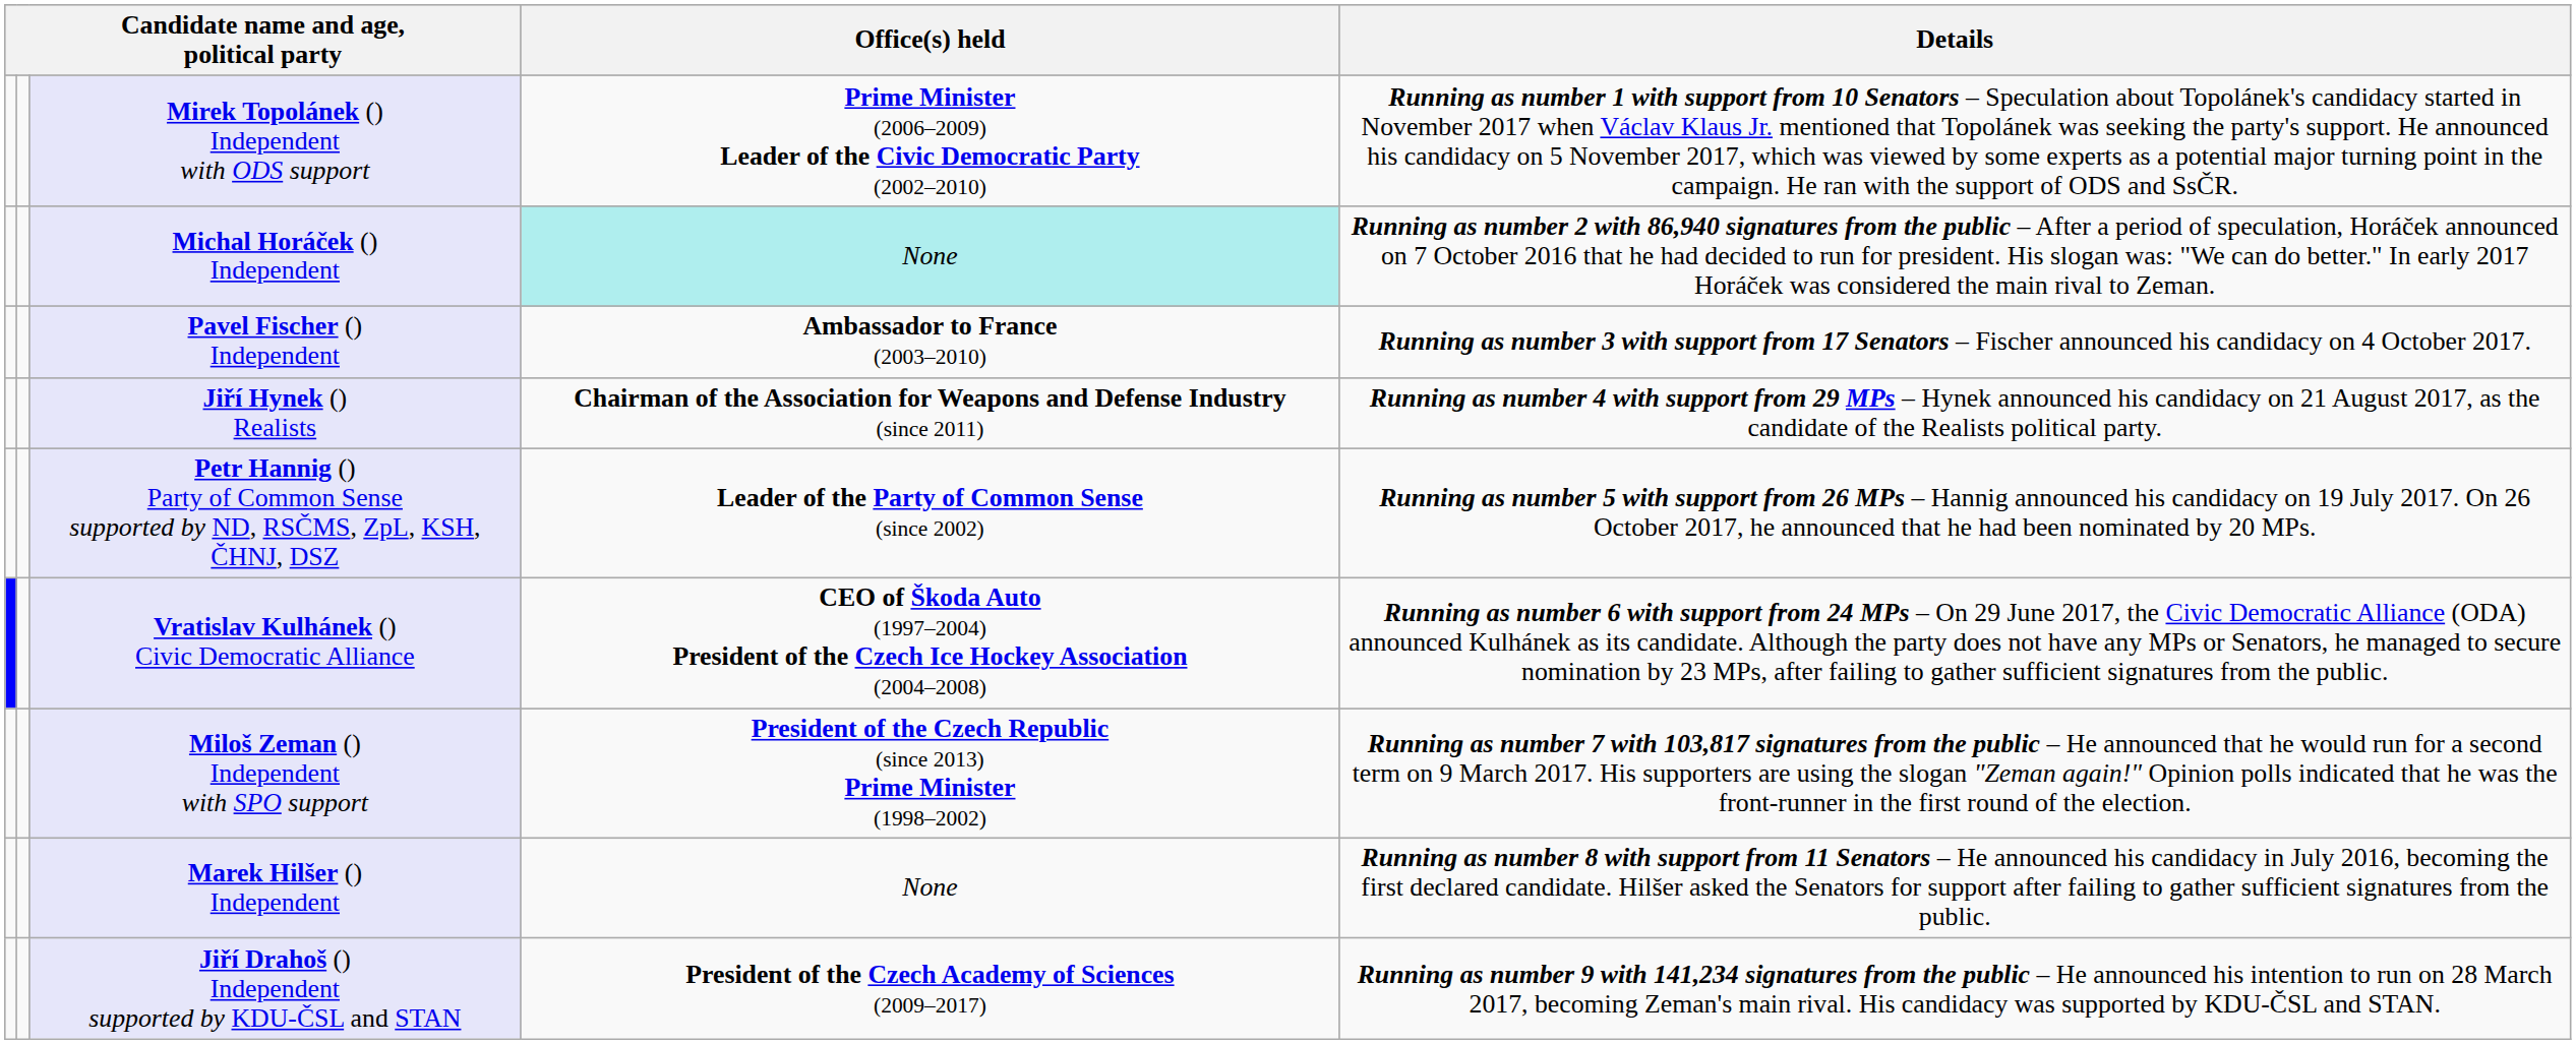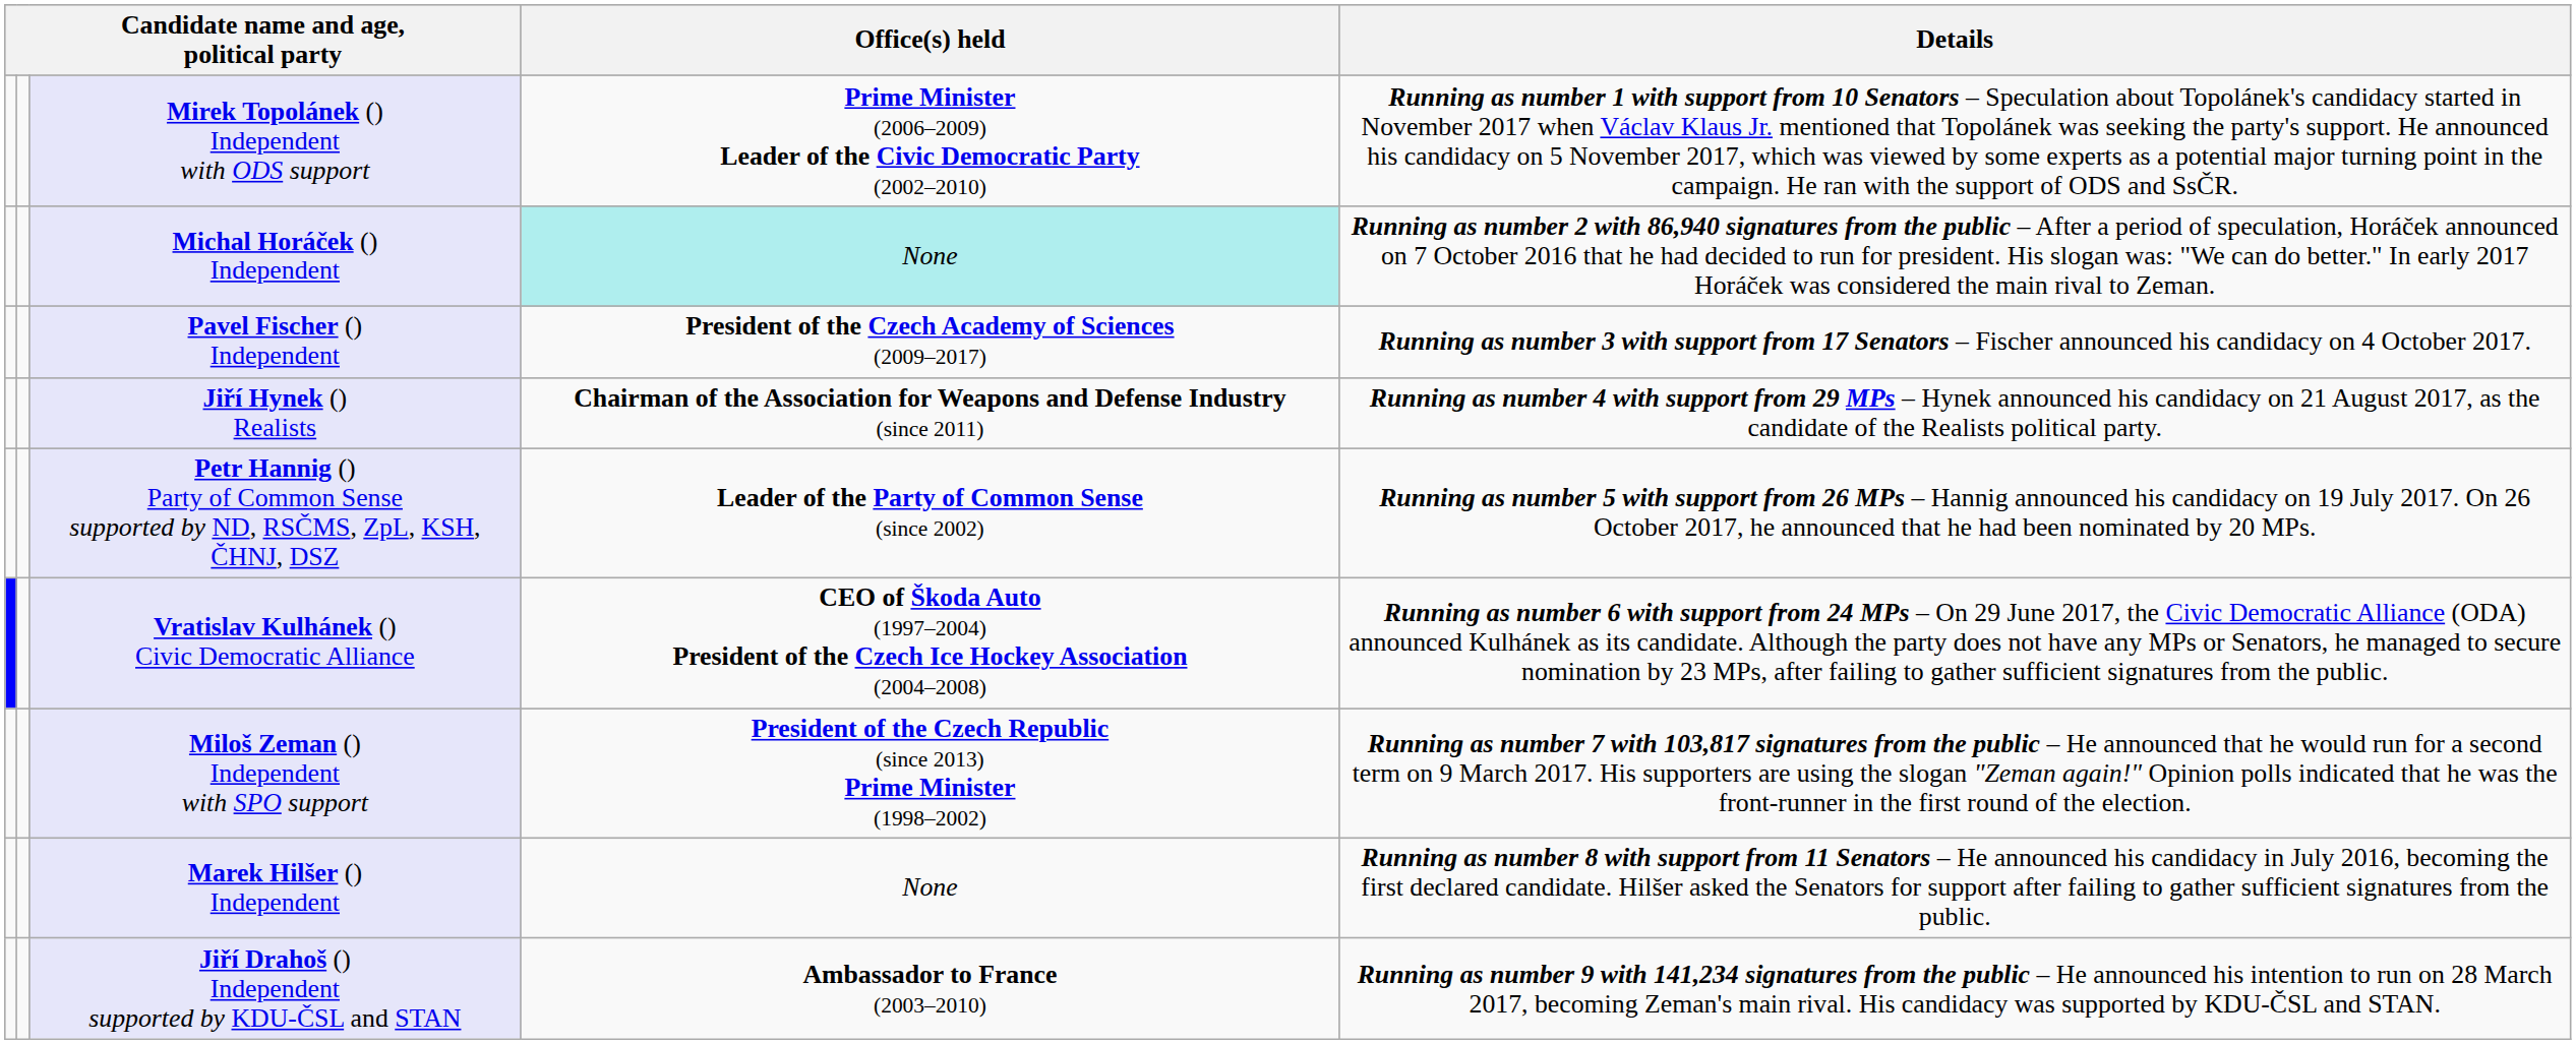Pavel Fischer () Independent | Office(s) held: Ambassador to France (2003–2010) -> President of the Czech Academy of Sciences (2009–2017)
Jiří Drahoš () Independent supported by KDU-ČSL and STAN | Office(s) held: President of the Czech Academy of Sciences (2009–2017) -> Ambassador to France (2003–2010)
